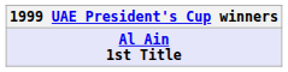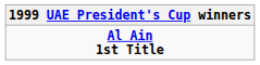row 2 | column 1: lavender background -> no background
